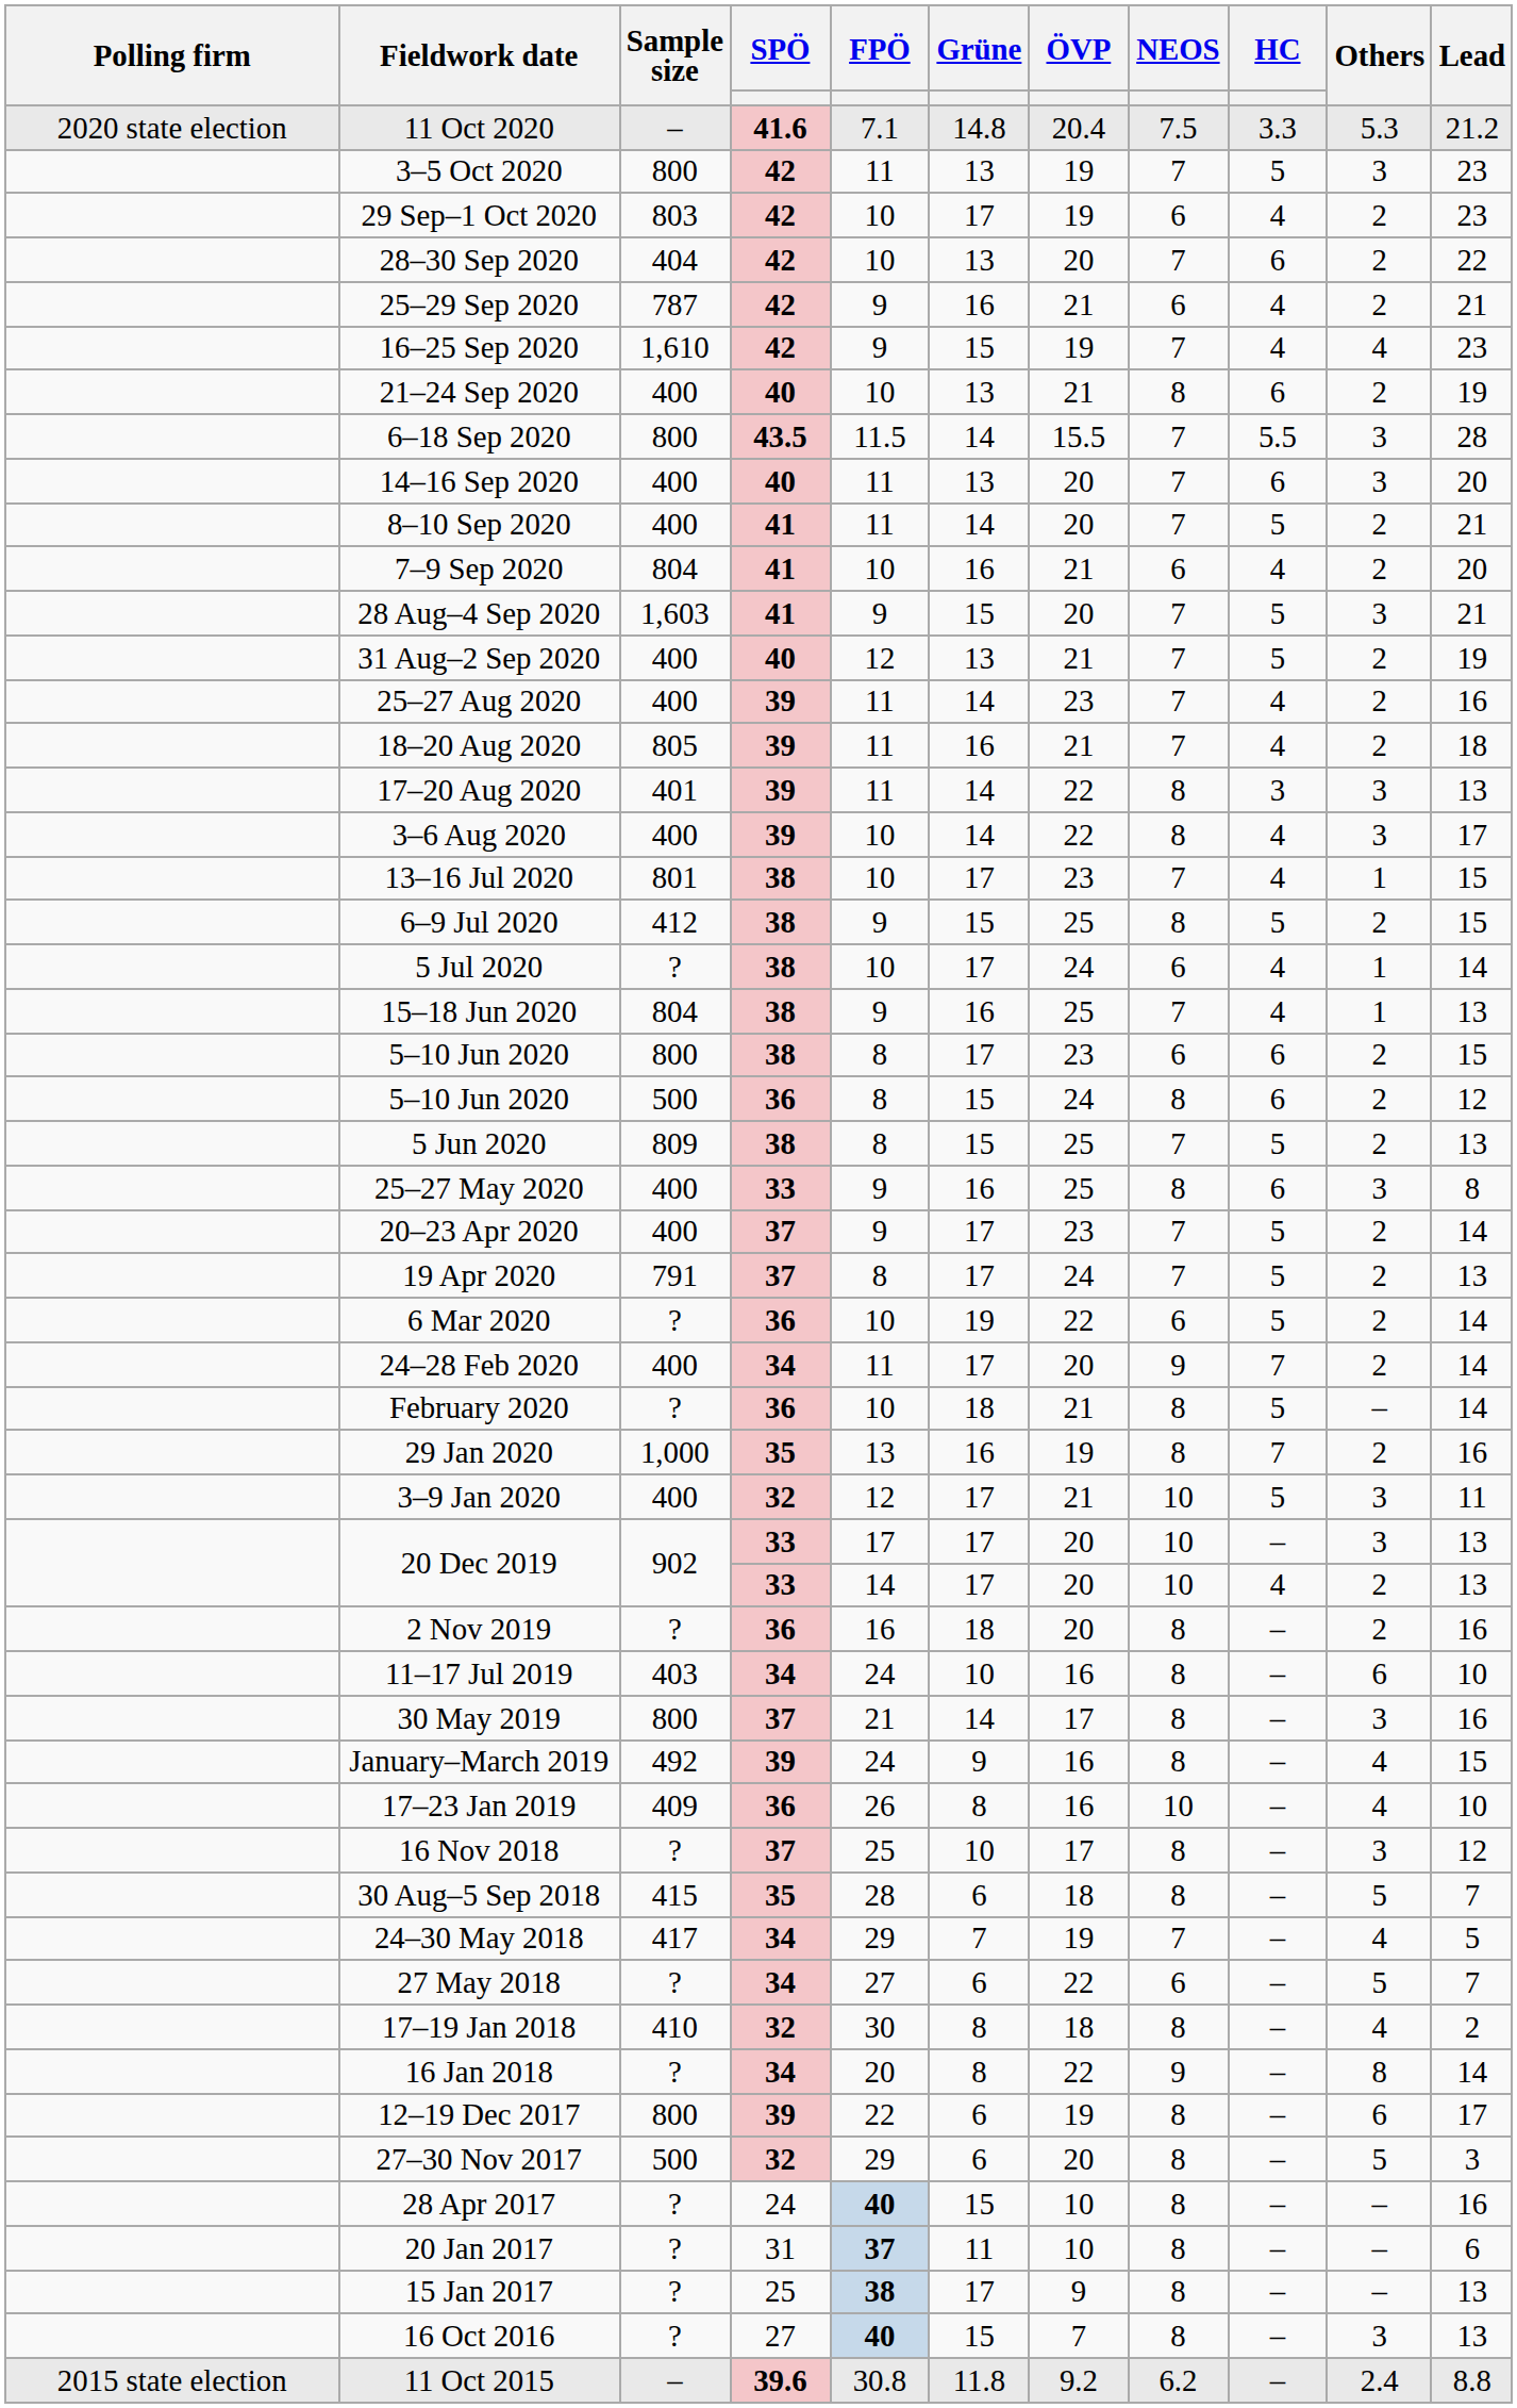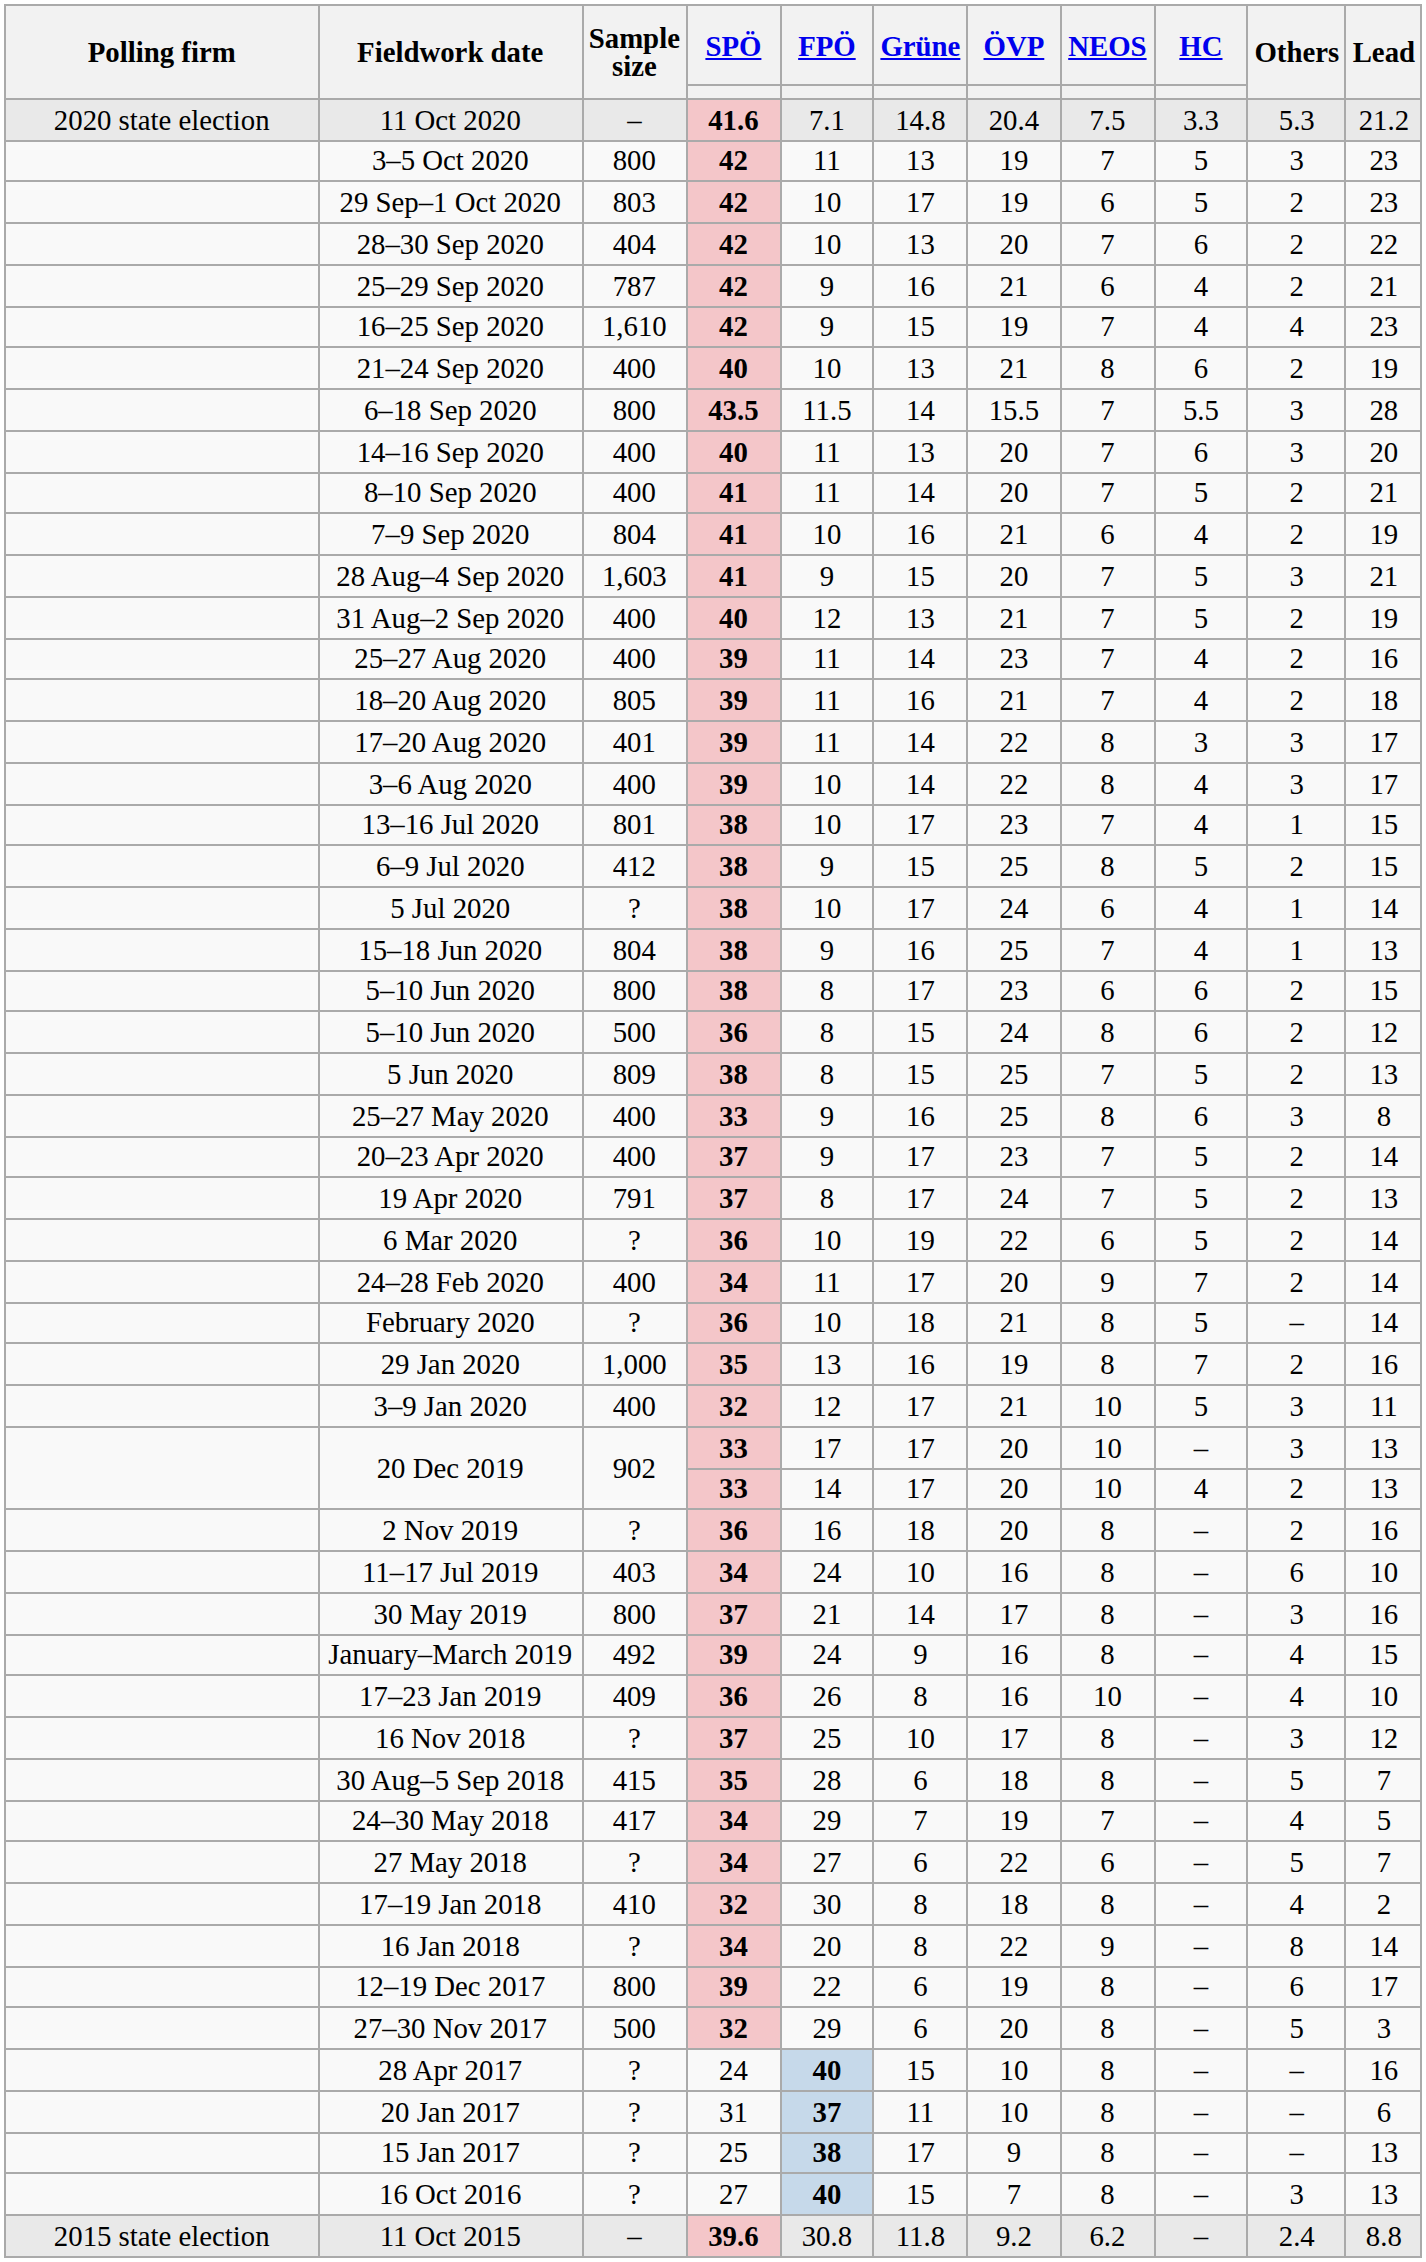29 Sep–1 Oct 2020 | HC: 4 -> 5
7–9 Sep 2020 | Lead: 20 -> 19
17–20 Aug 2020 | Lead: 13 -> 17
